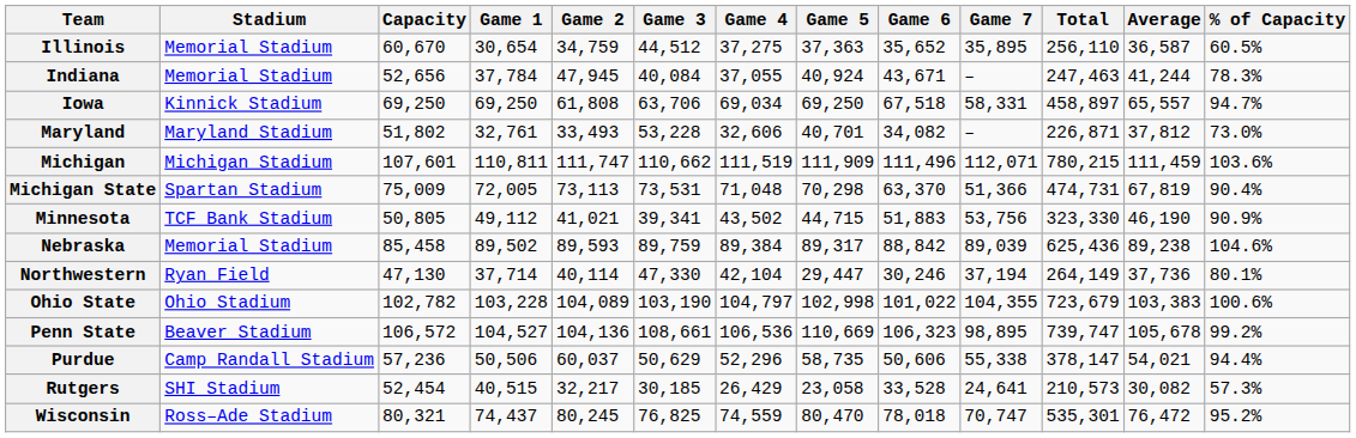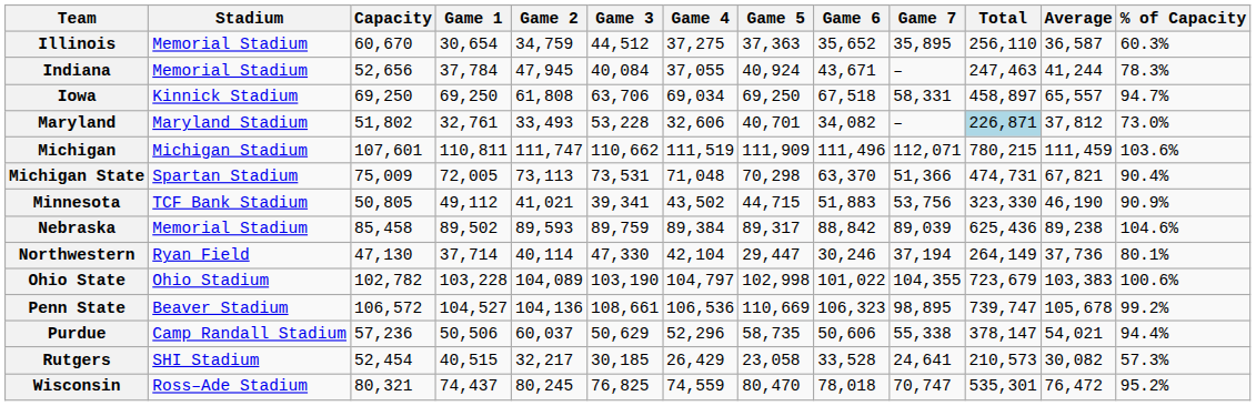Illinois | % of Capacity: 60.5% -> 60.3%
Maryland | Total: no background -> lightblue background
Michigan State | Average: 67,819 -> 67,821
